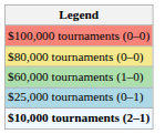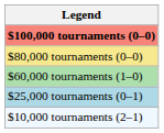row 2 | column 1: normal -> bold
row 6 | column 1: bold -> normal
